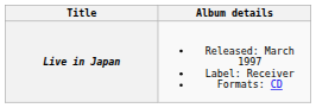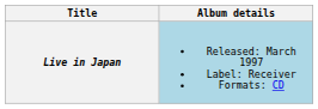Live in Japan | Album details: no background -> lightblue background
